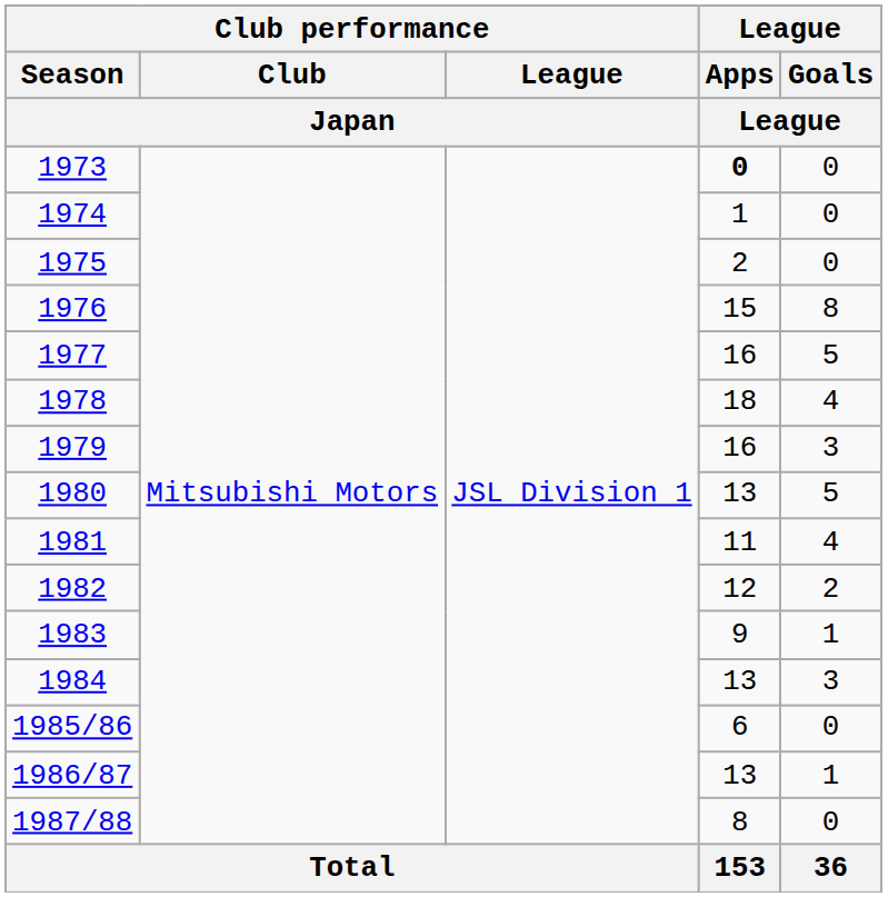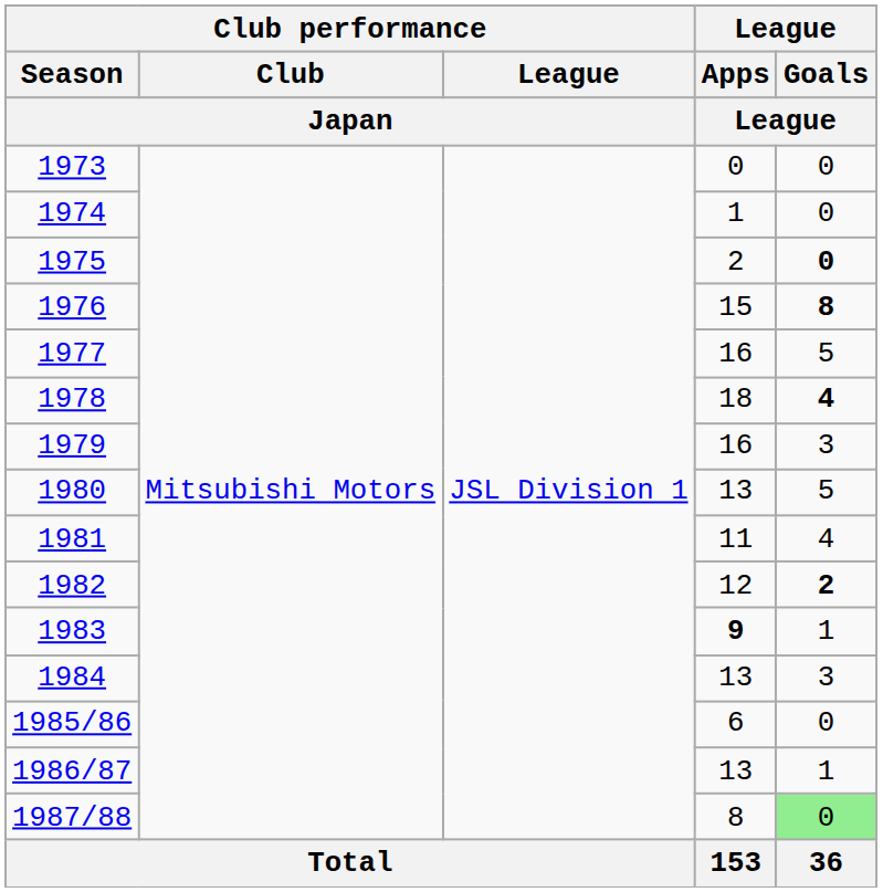1973 | League / Apps / League: bold -> normal
1975 | League / Goals / League: normal -> bold
1976 | League / Goals / League: normal -> bold
1978 | League / Goals / League: normal -> bold
1982 | League / Goals / League: normal -> bold
1983 | League / Apps / League: normal -> bold
1987/88 | League / Goals / League: no background -> lightgreen background
